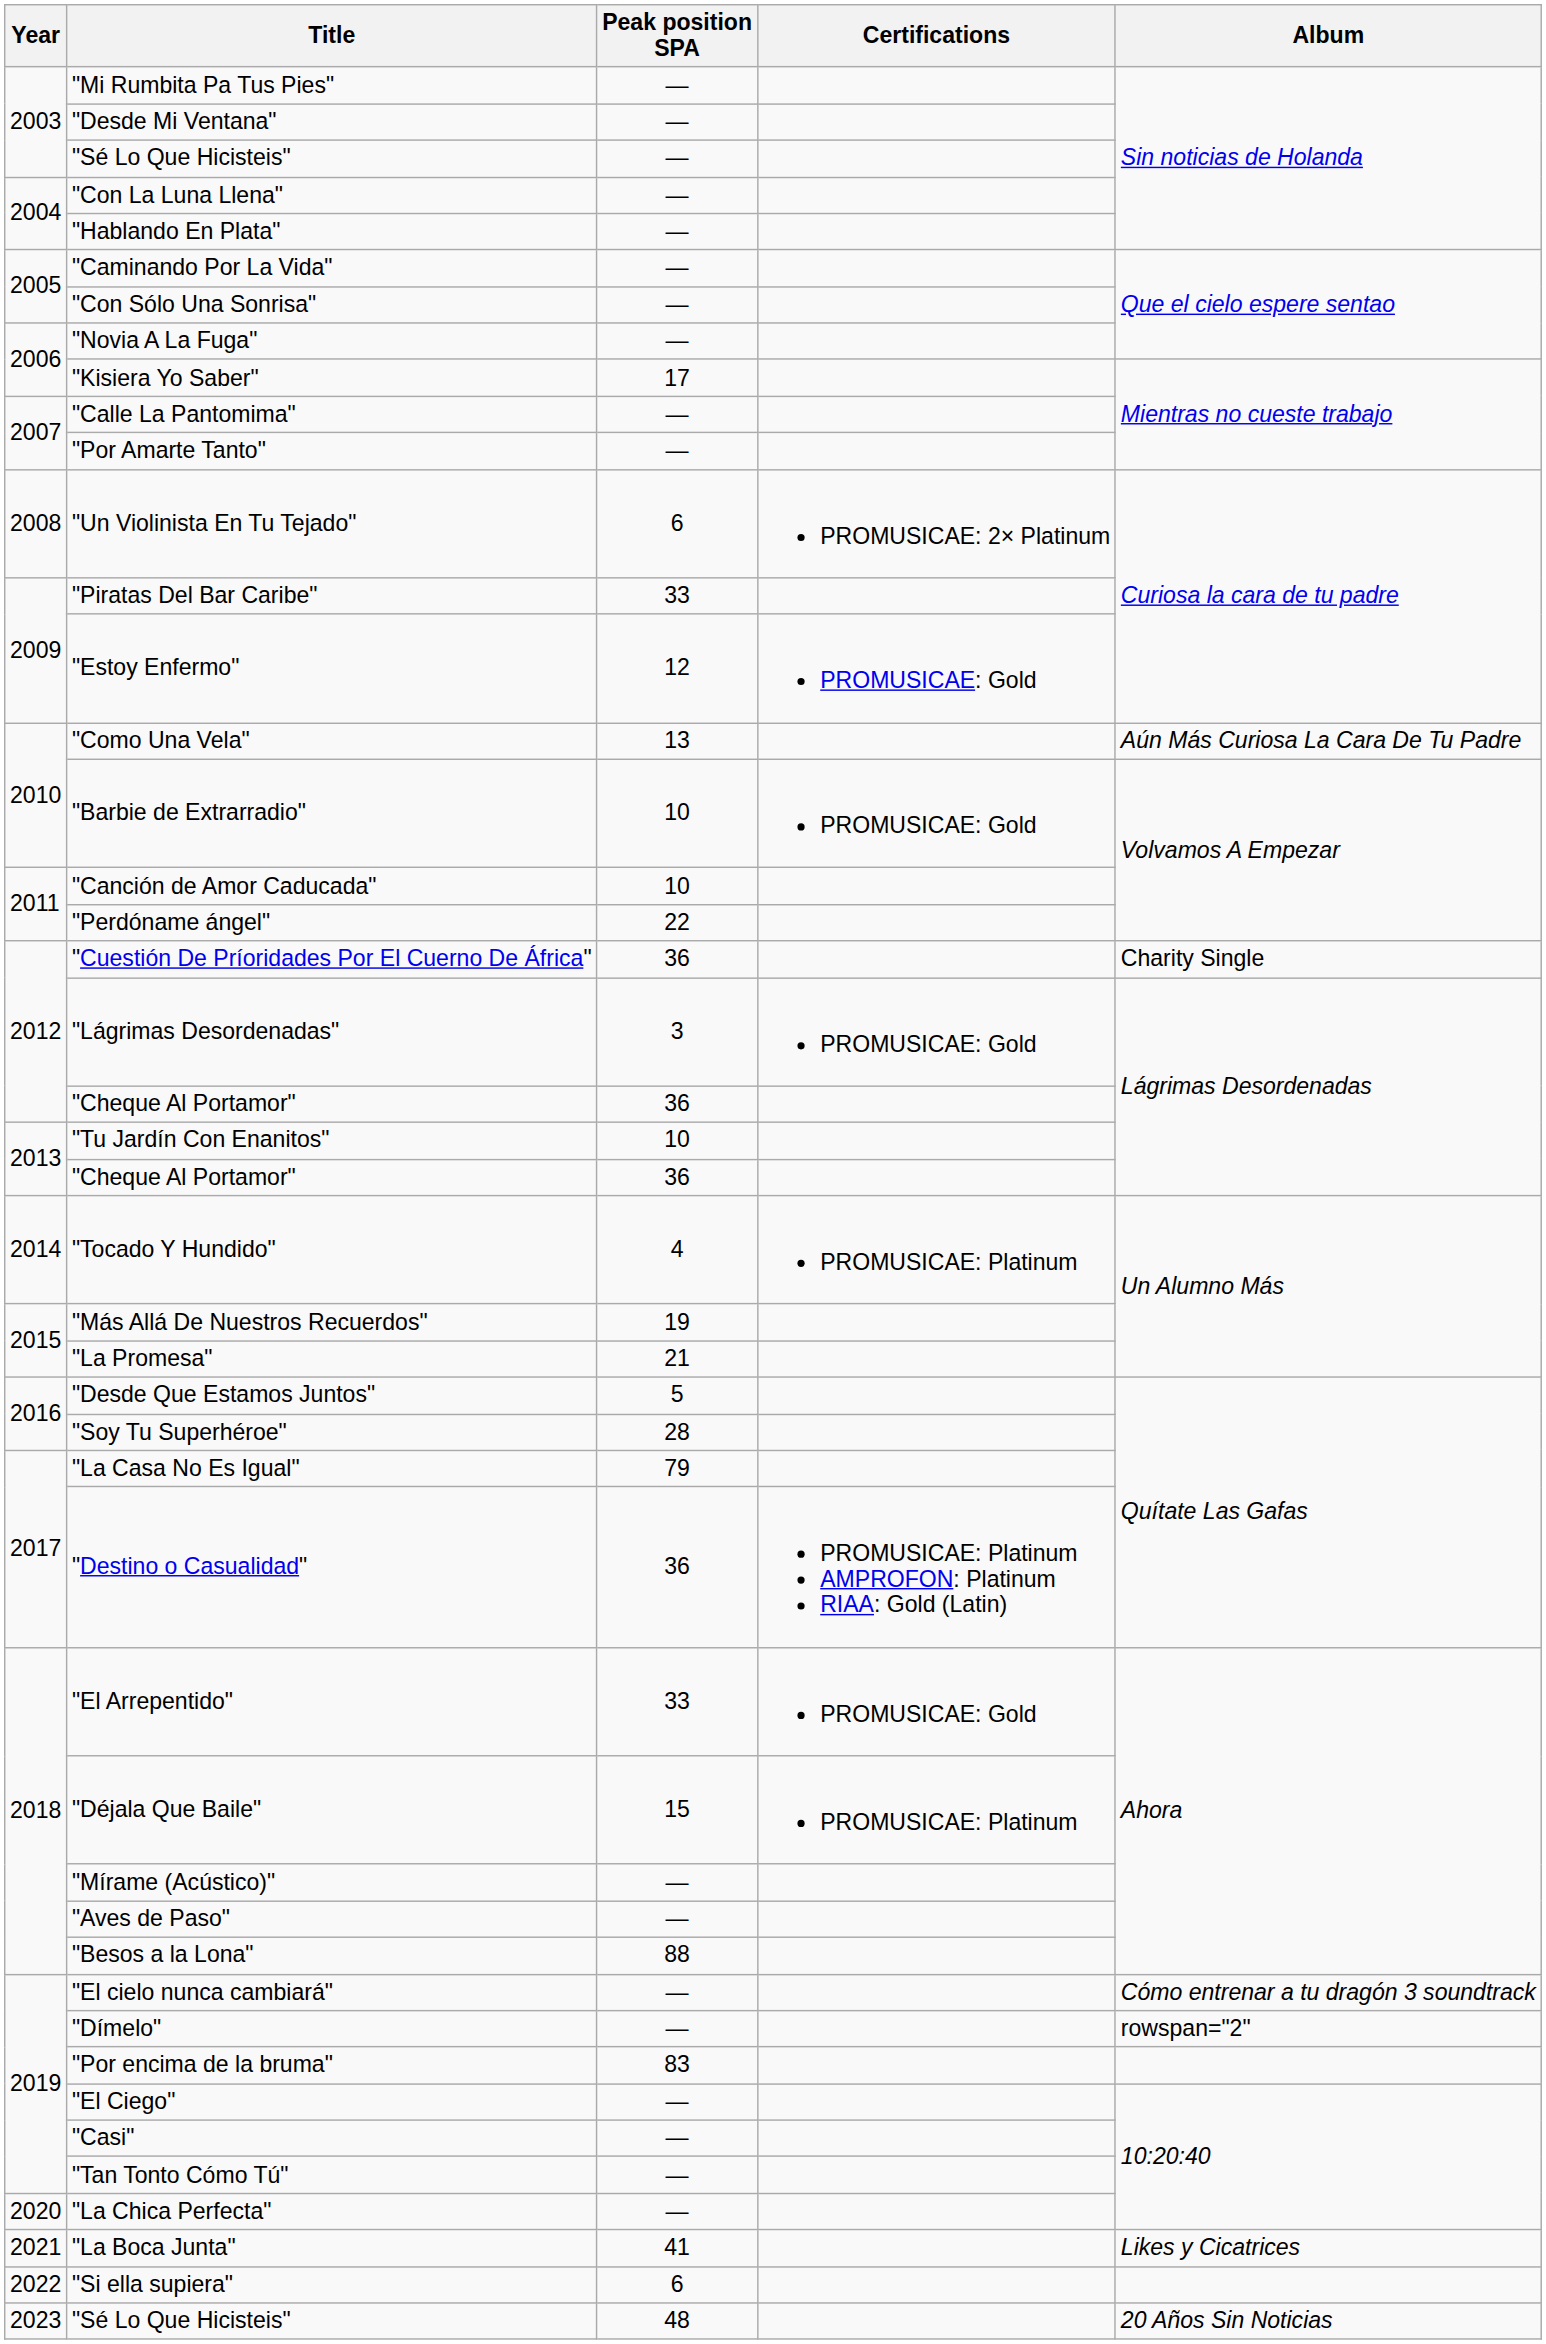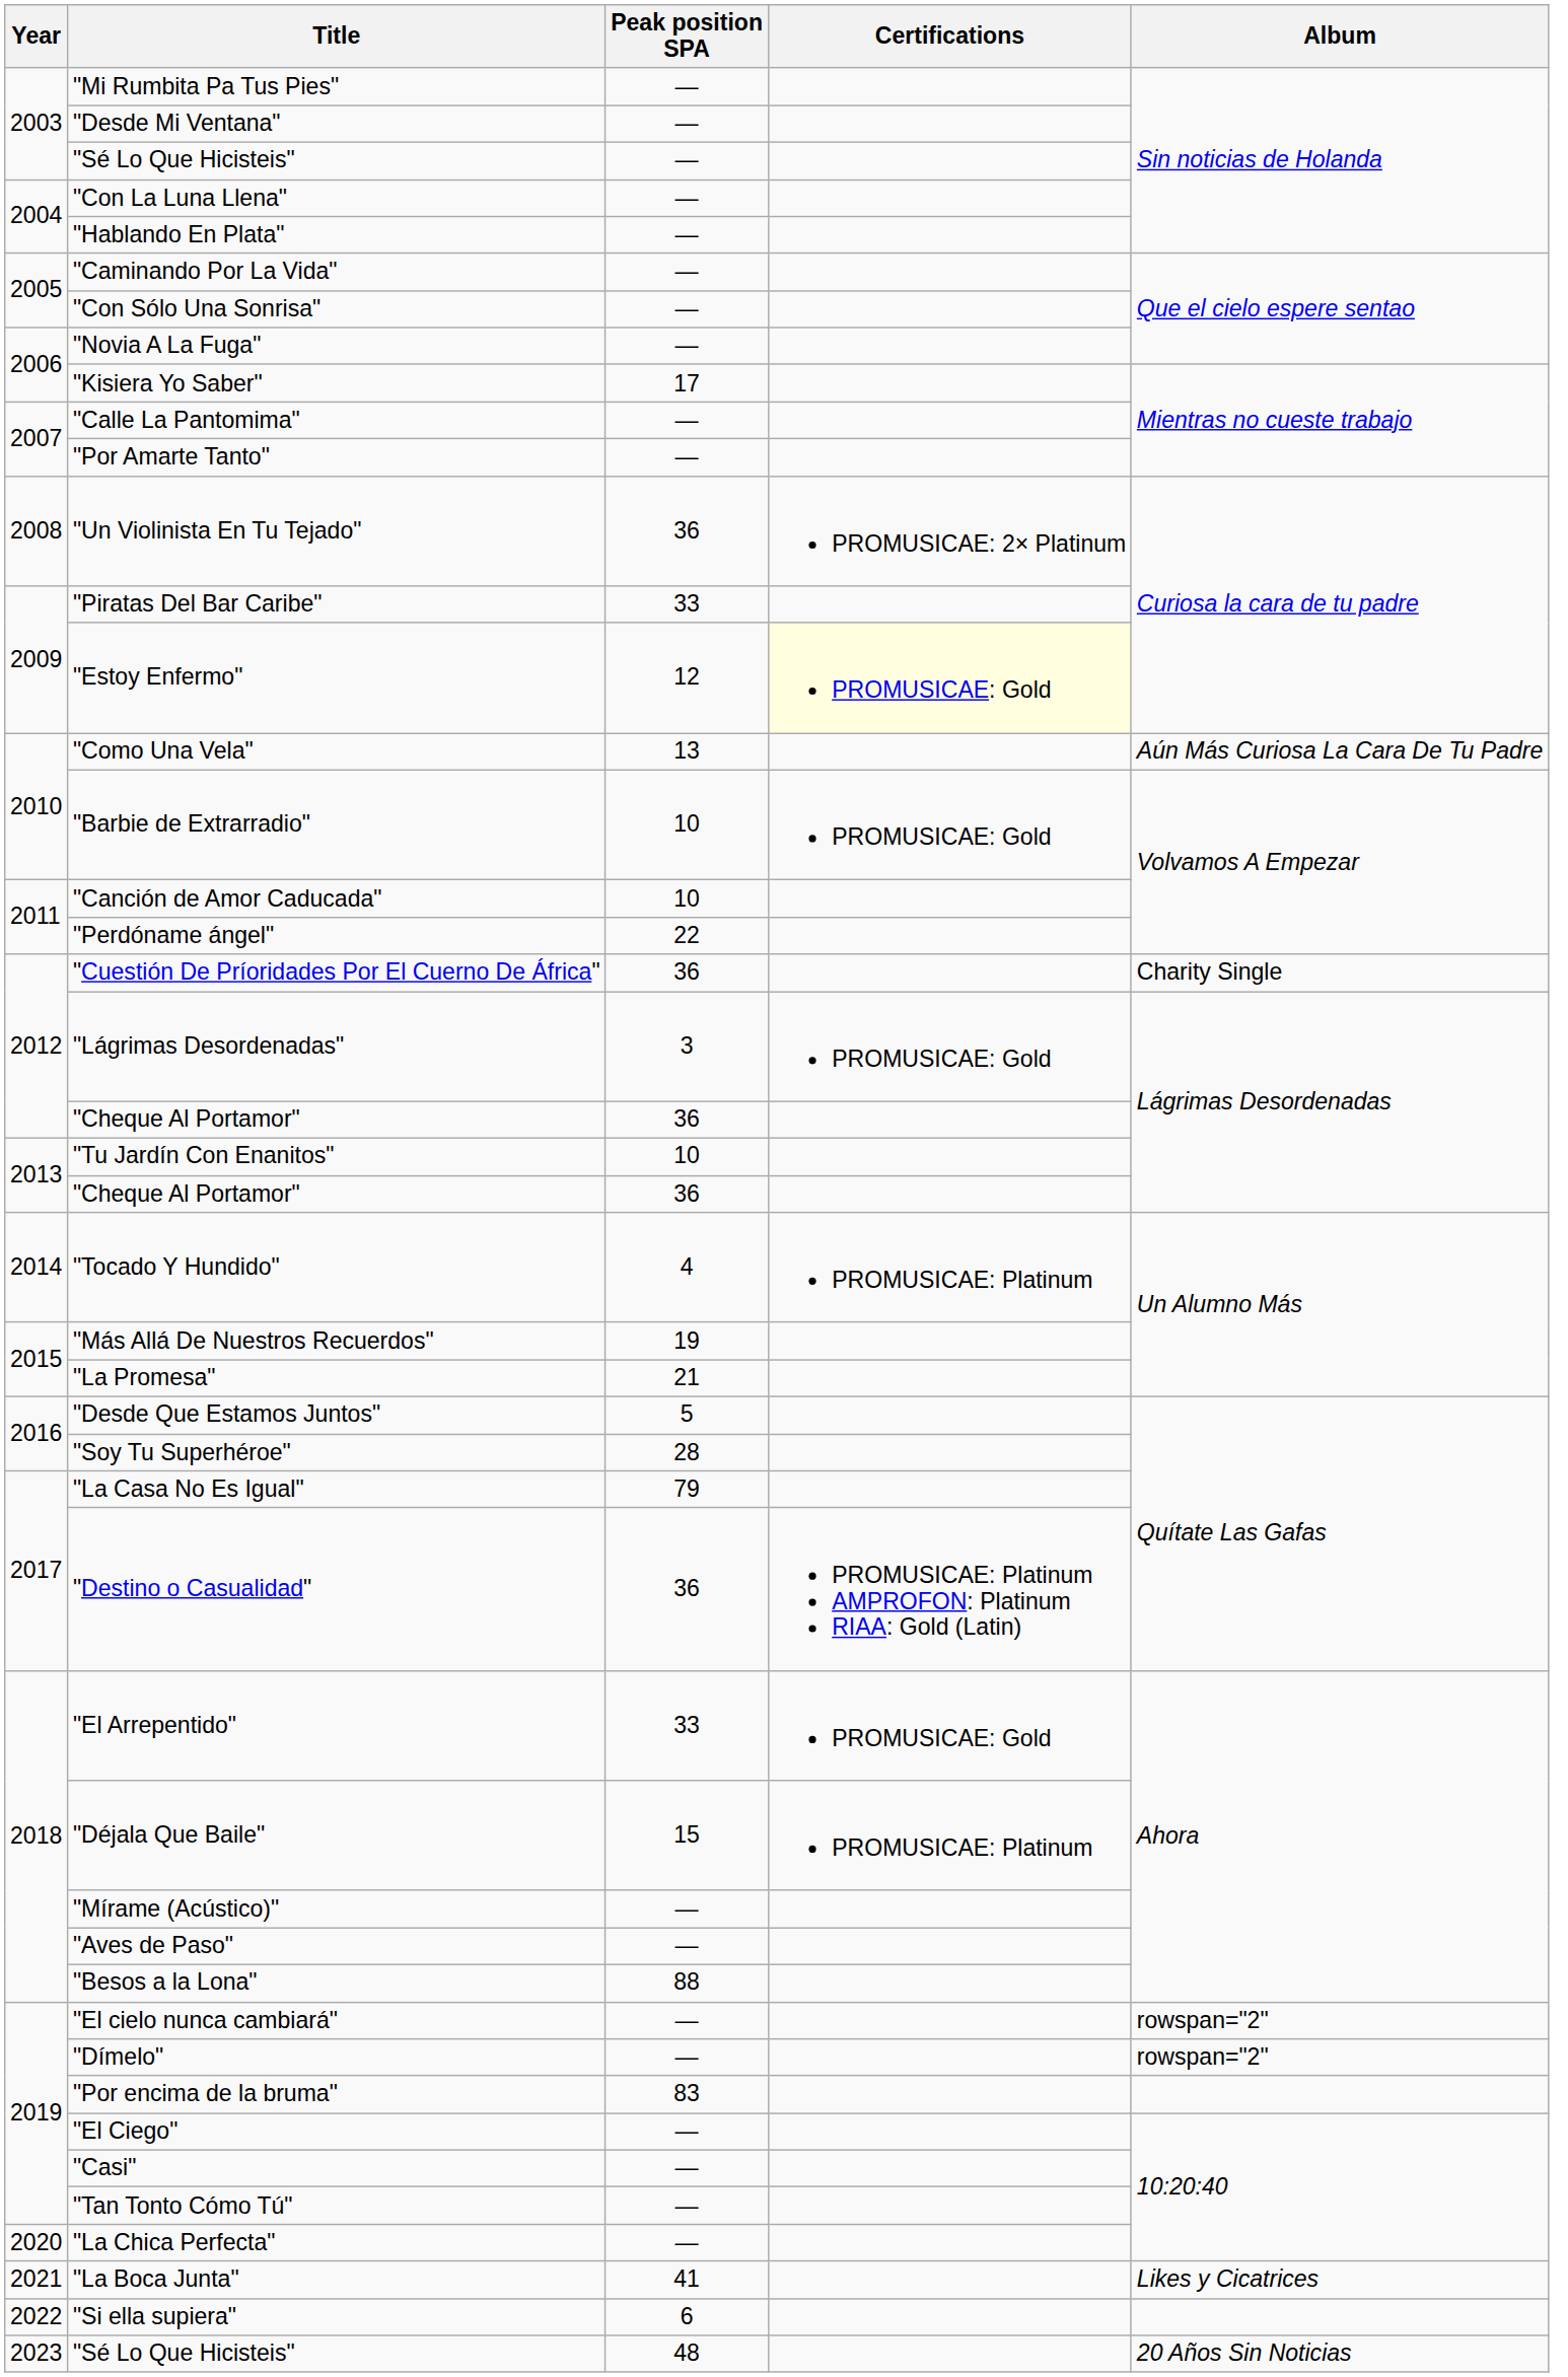"Un Violinista En Tu Tejado" | Peak position SPA: 6 -> 36
"Estoy Enfermo" | Certifications: no background -> lightyellow background
"El cielo nunca cambiará" | Album: Cómo entrenar a tu dragón 3 soundtrack -> rowspan="2"
